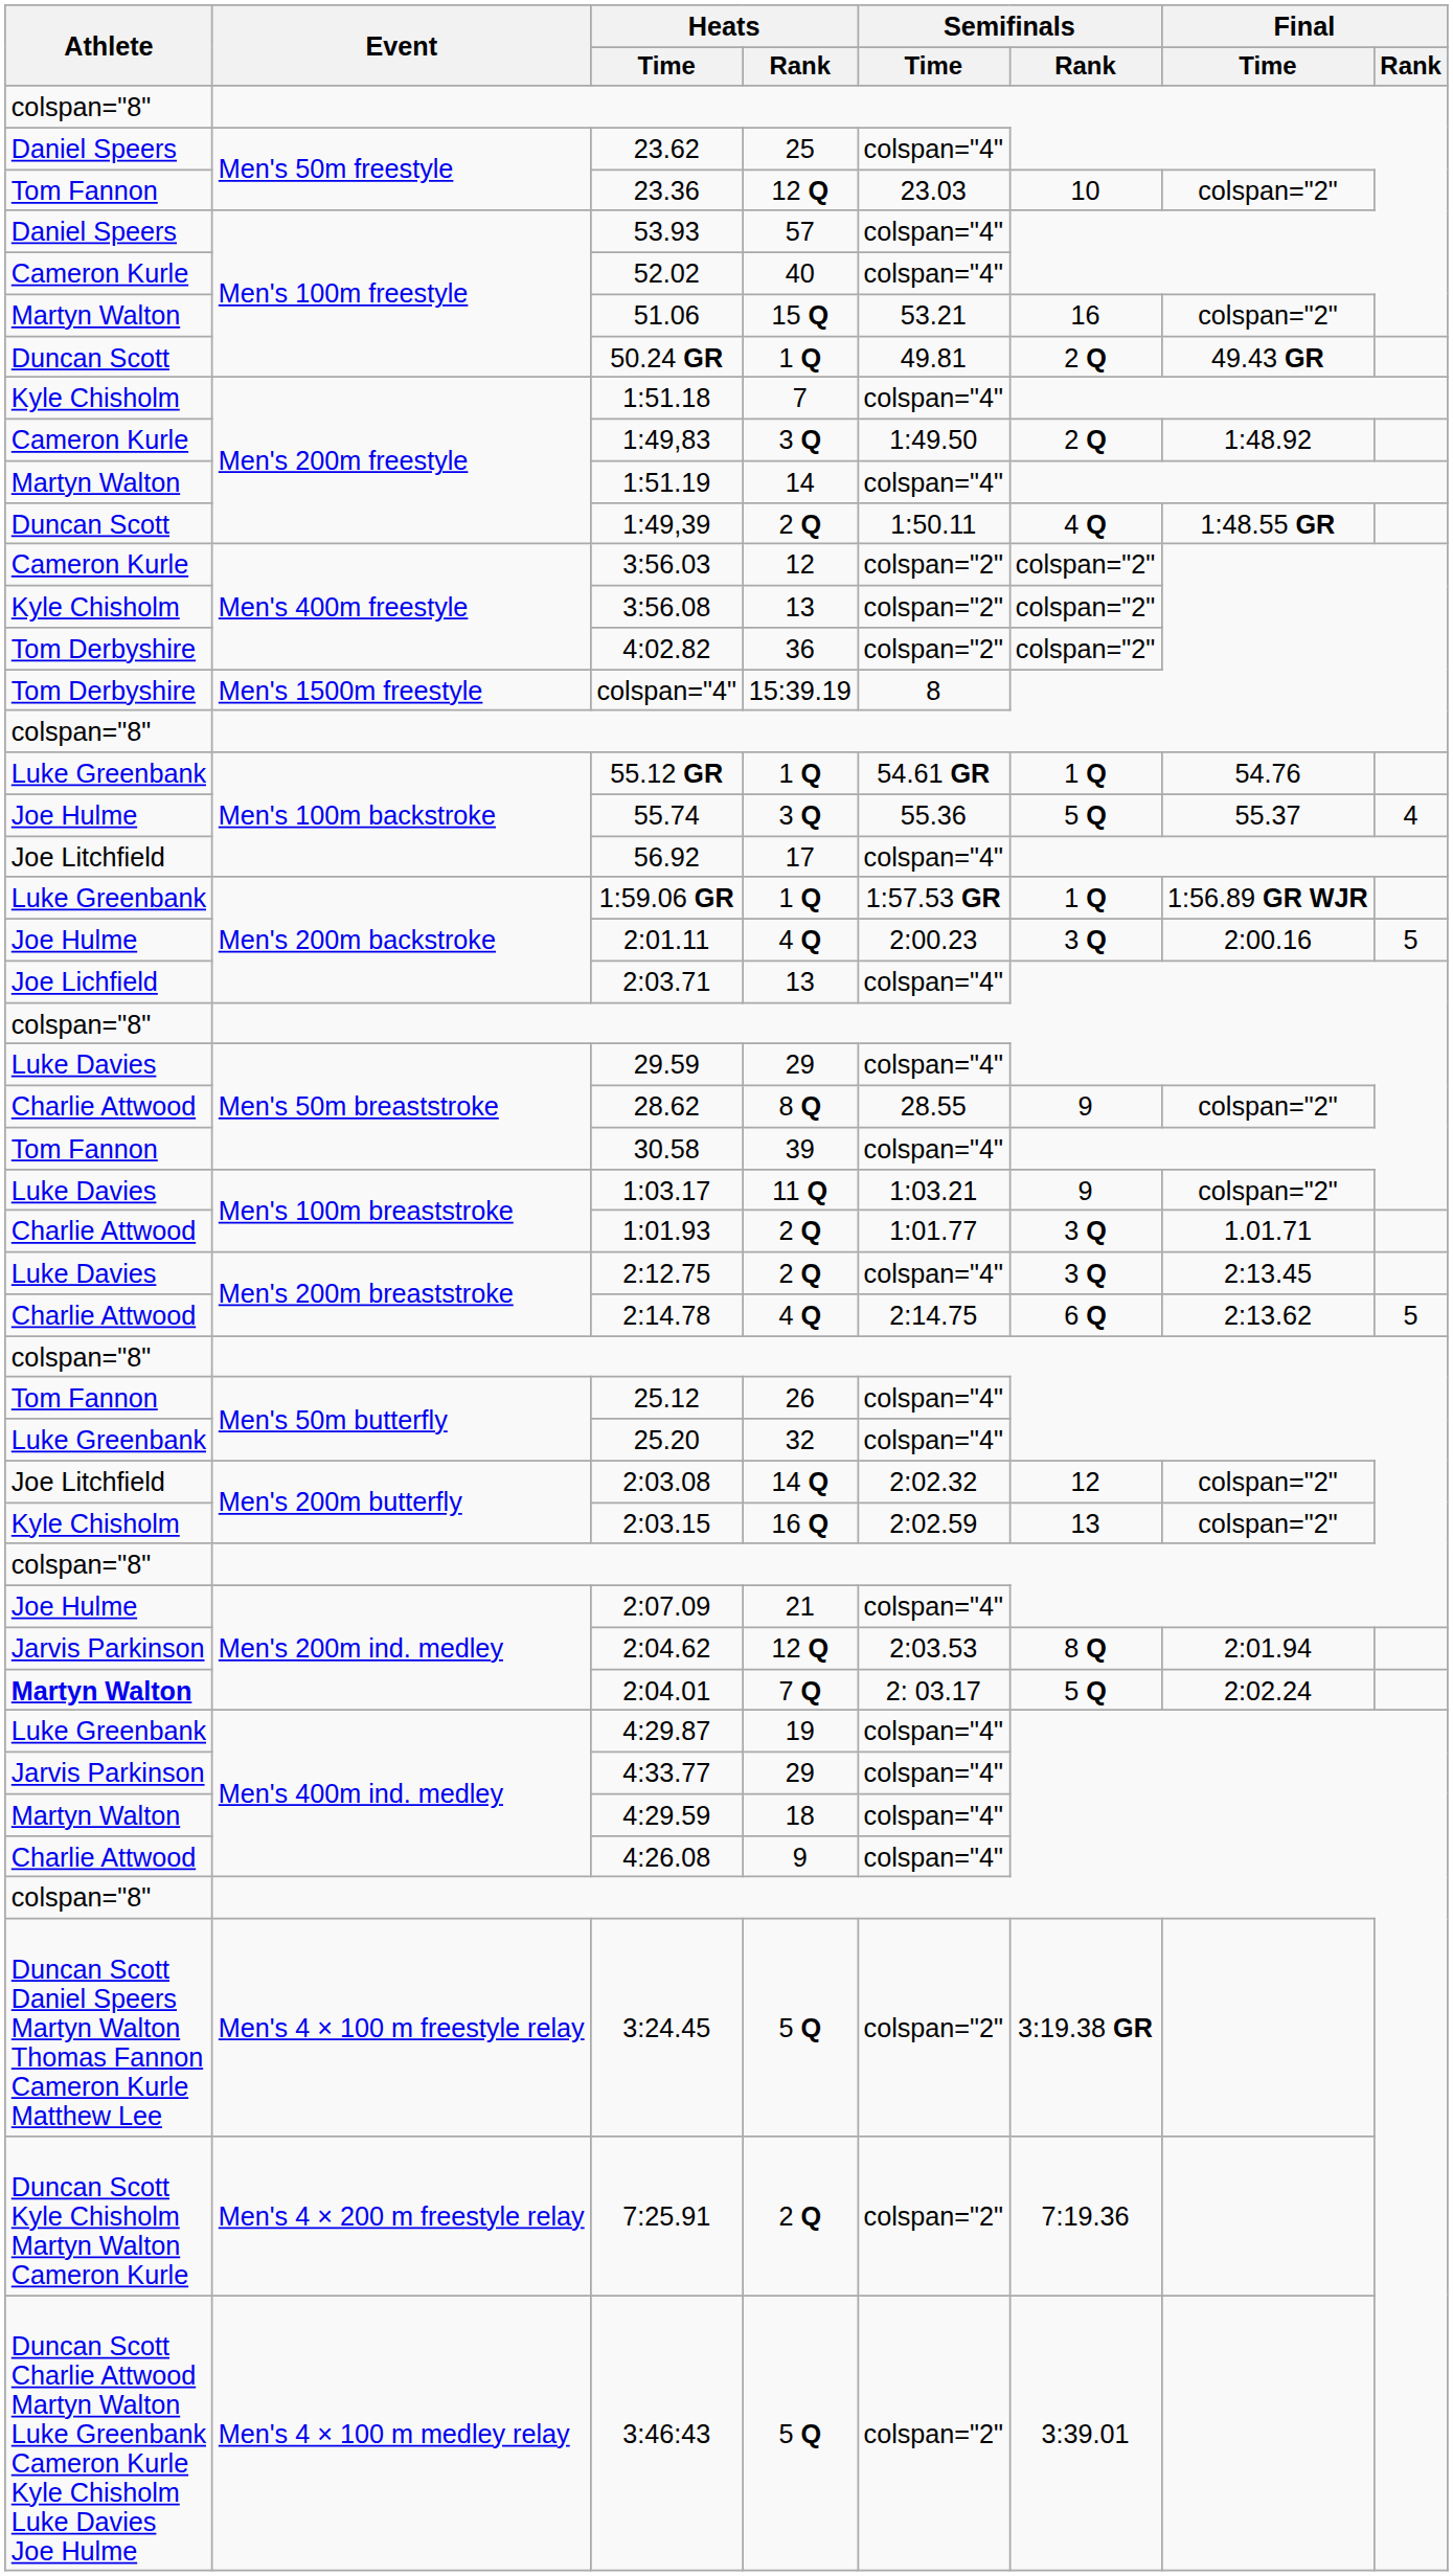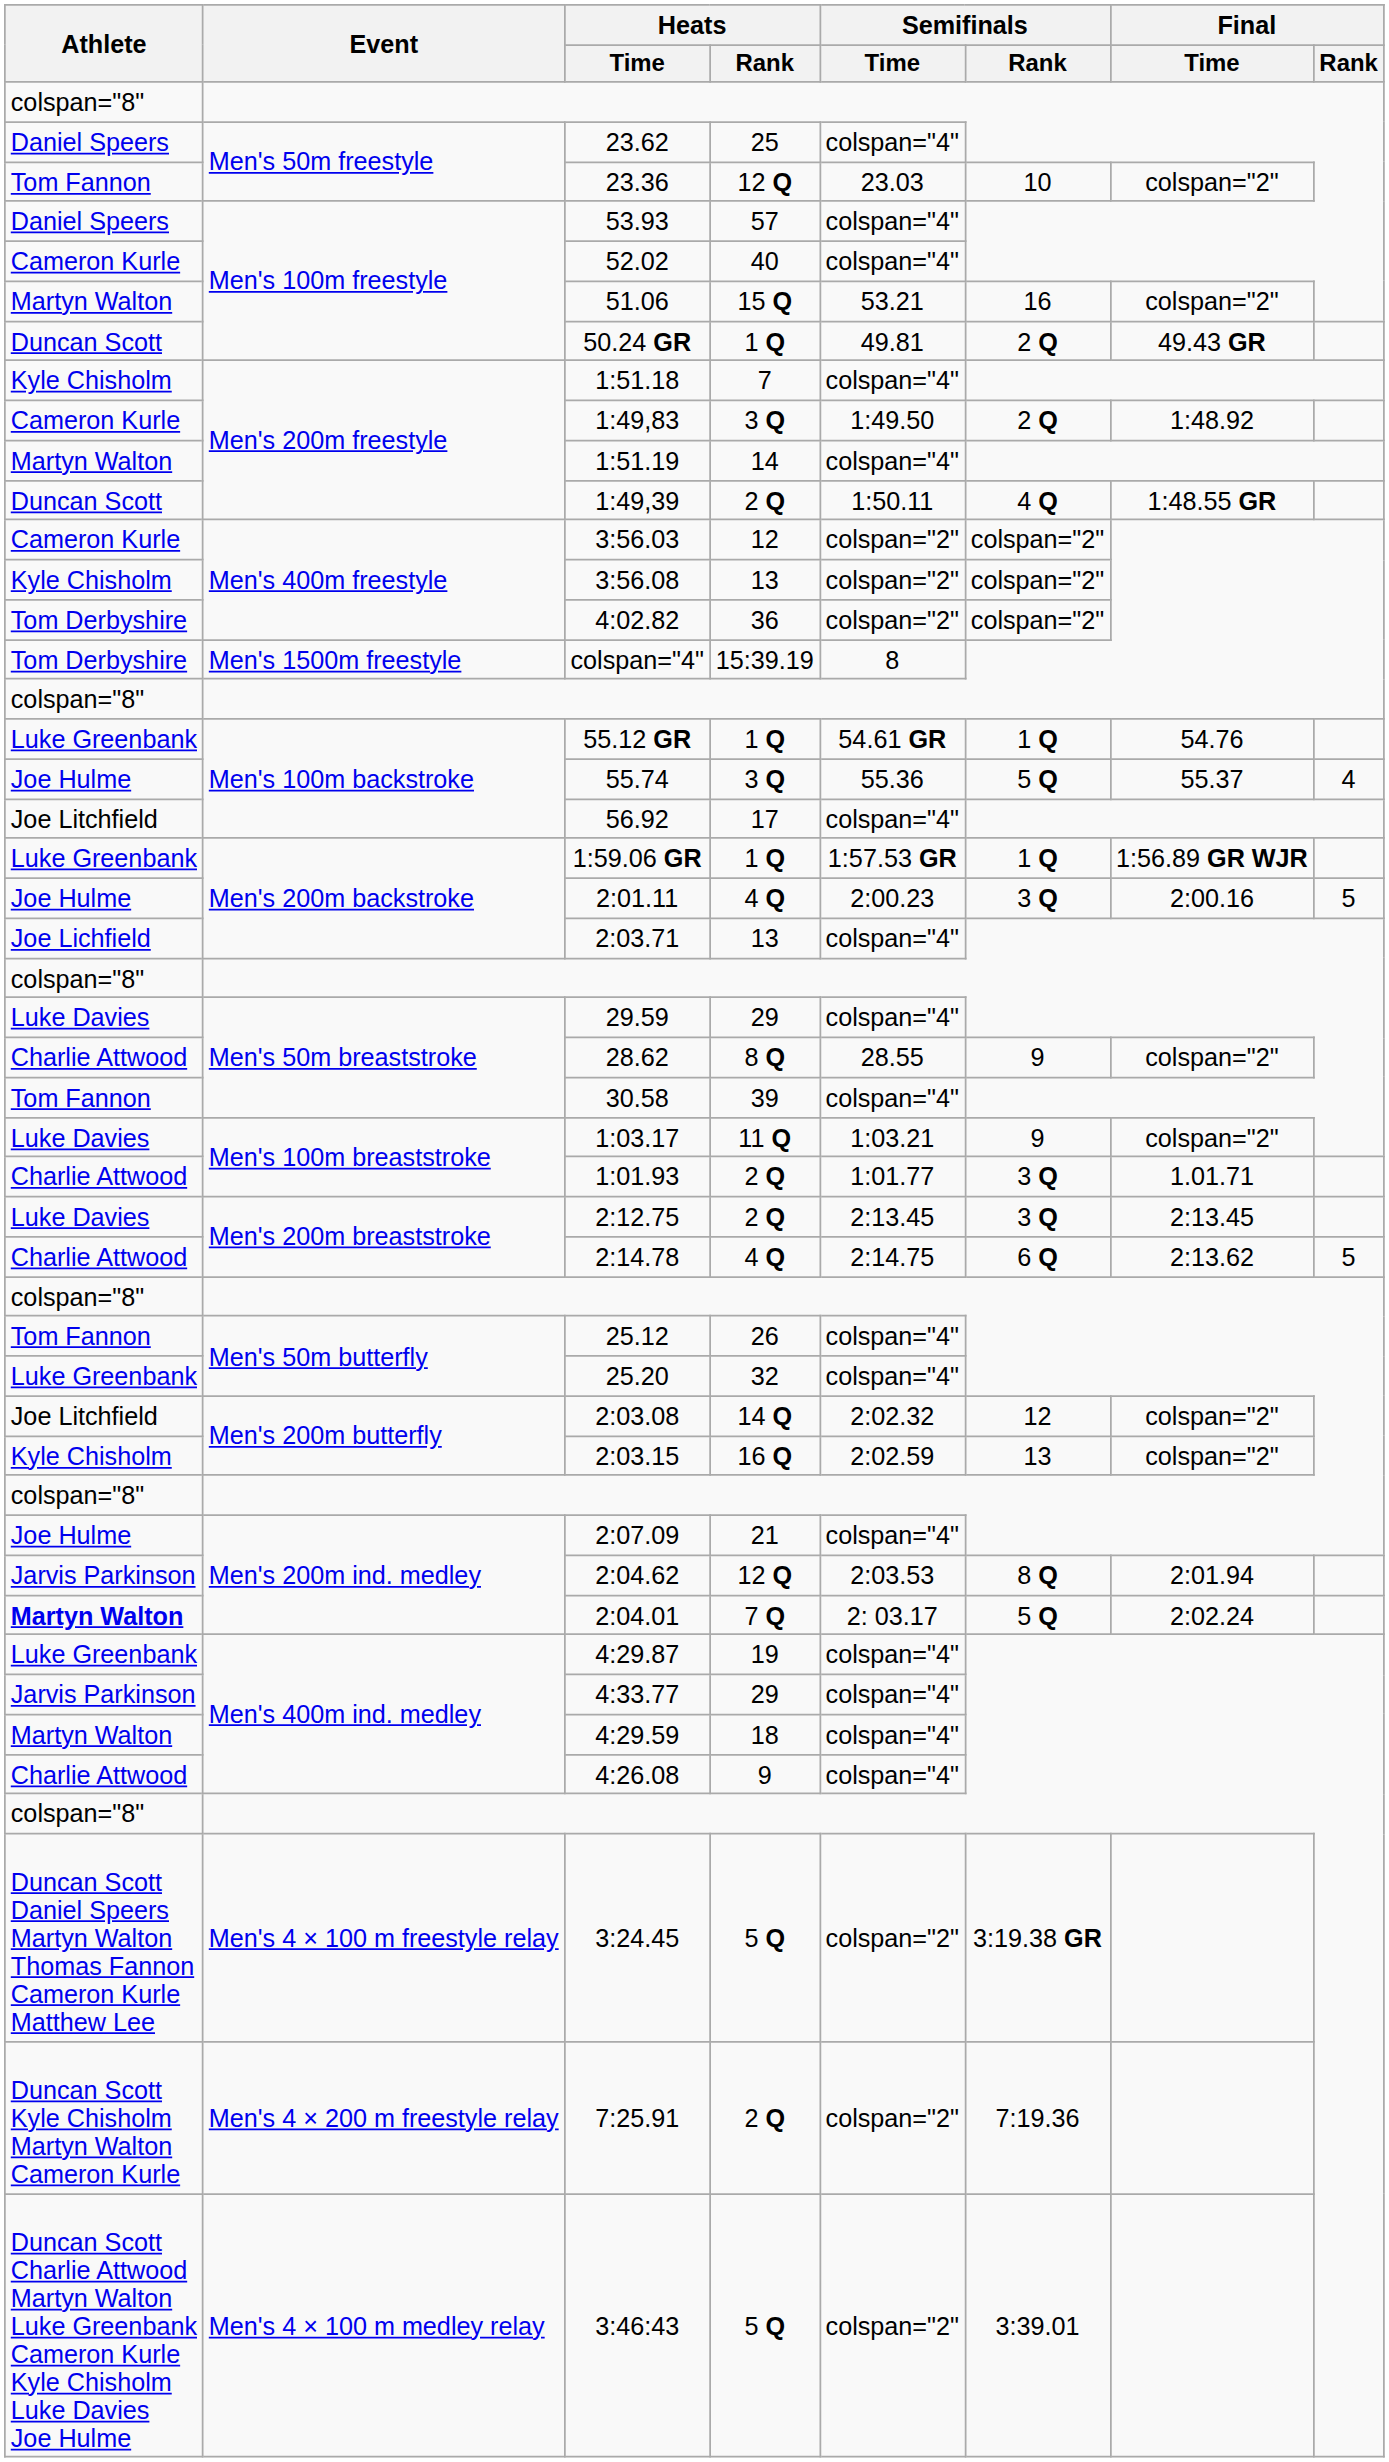2:12.75 | Semifinals / Time: colspan="4" -> 2:13.45
